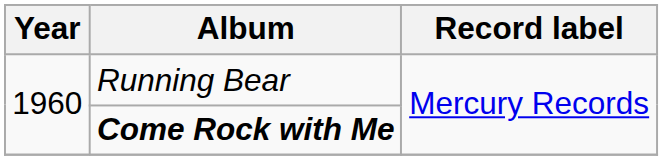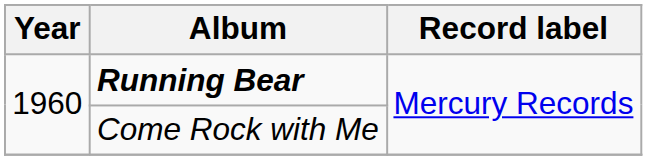Running Bear | Album: normal -> bold
Come Rock with Me | Album: bold -> normal
